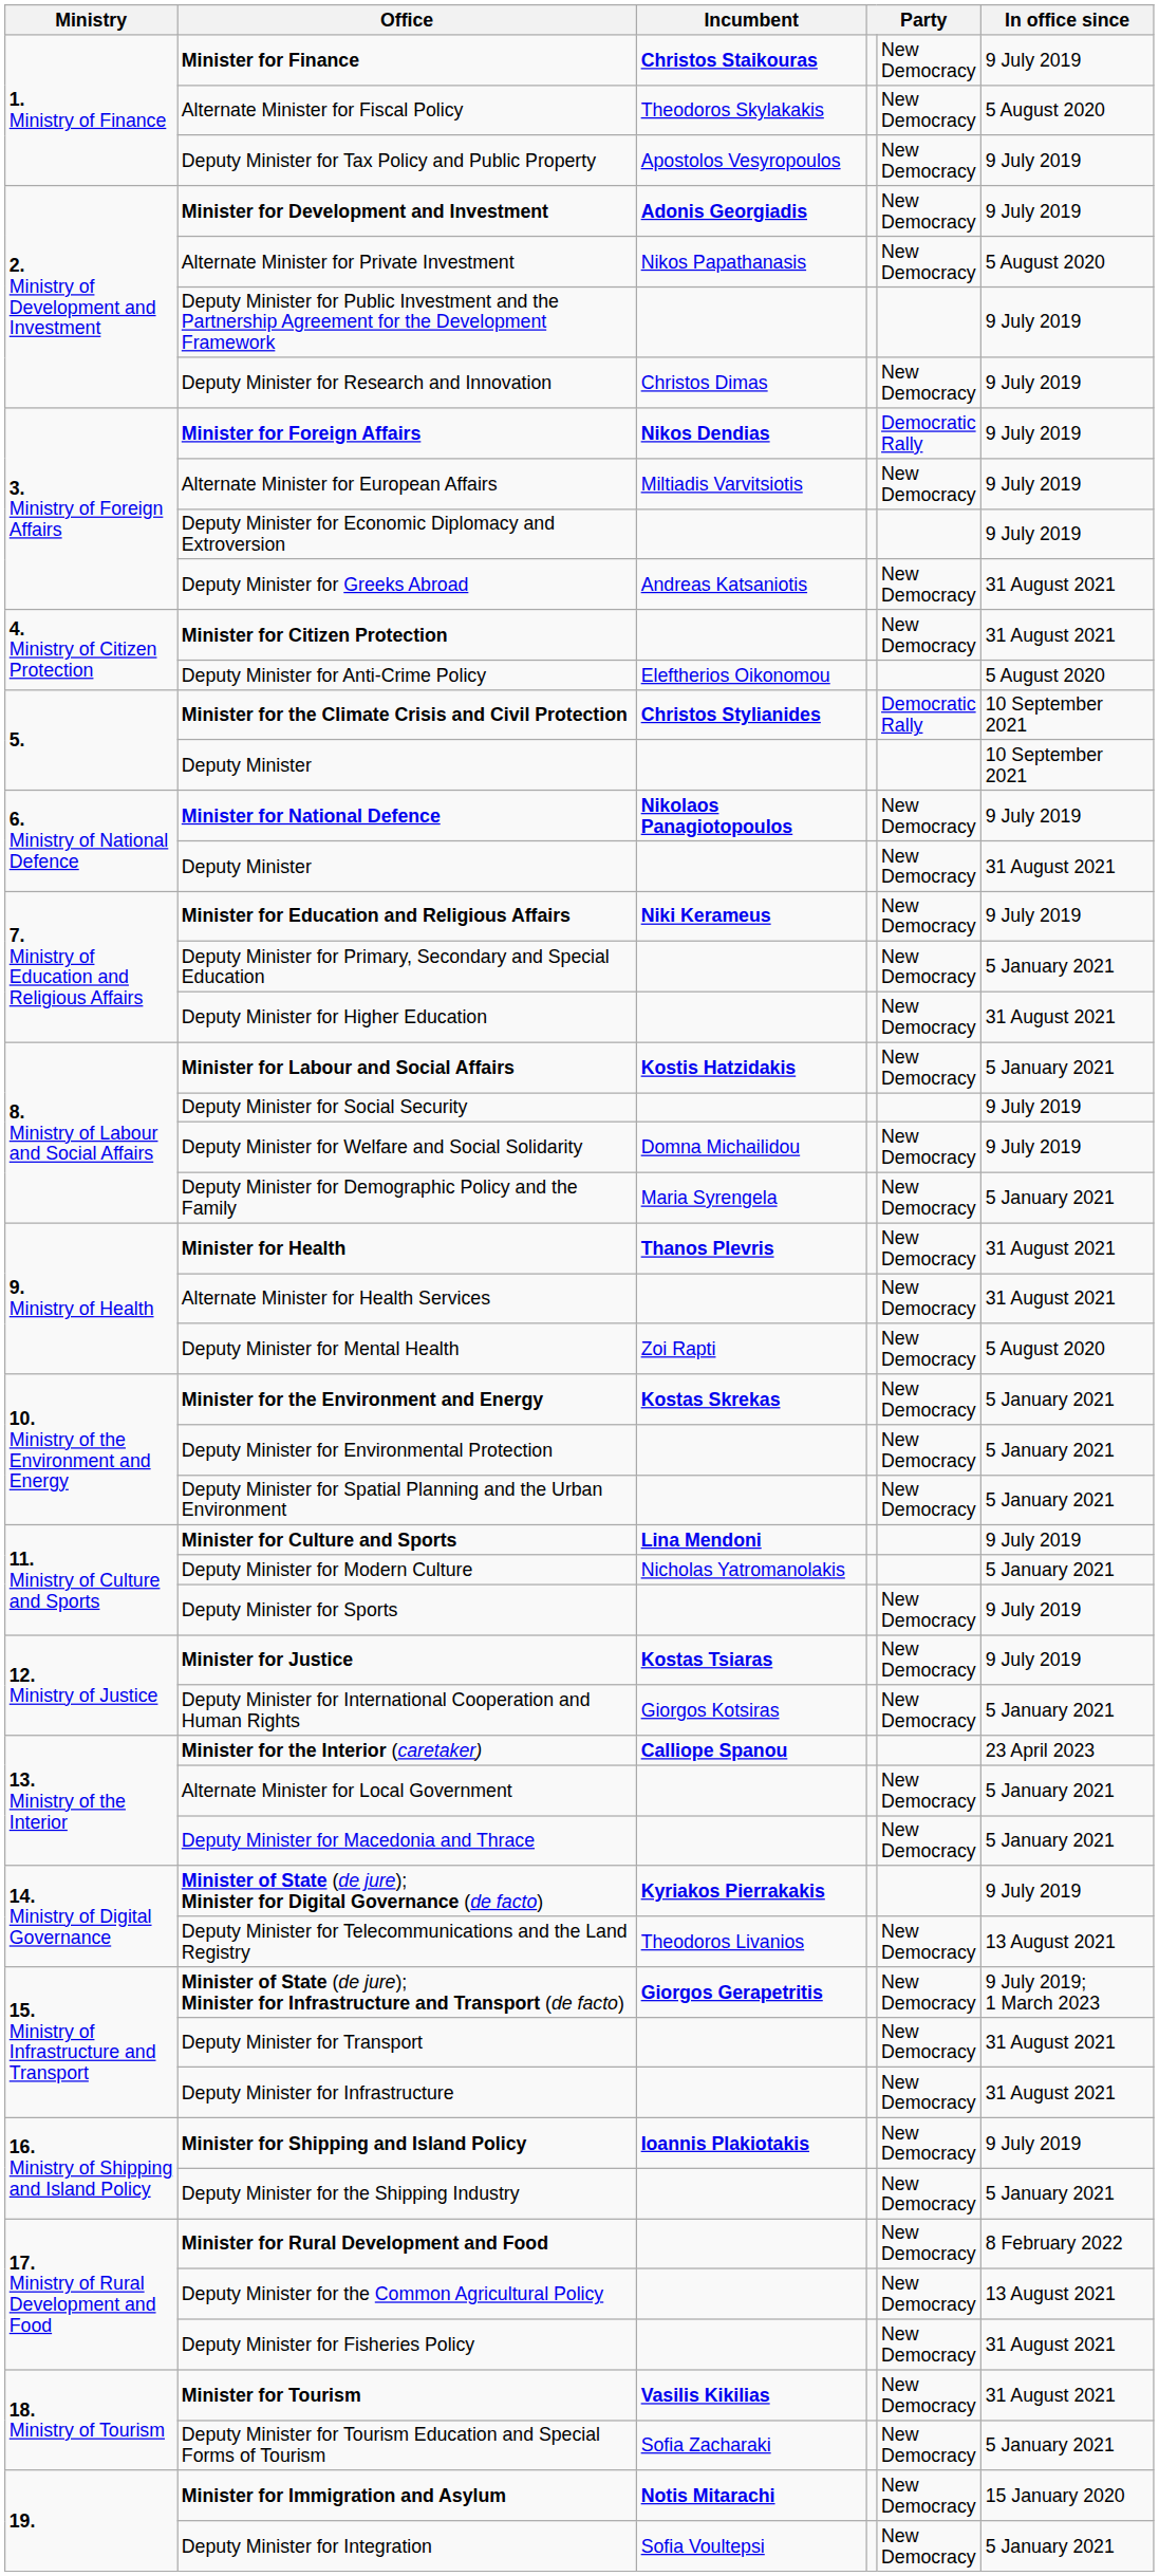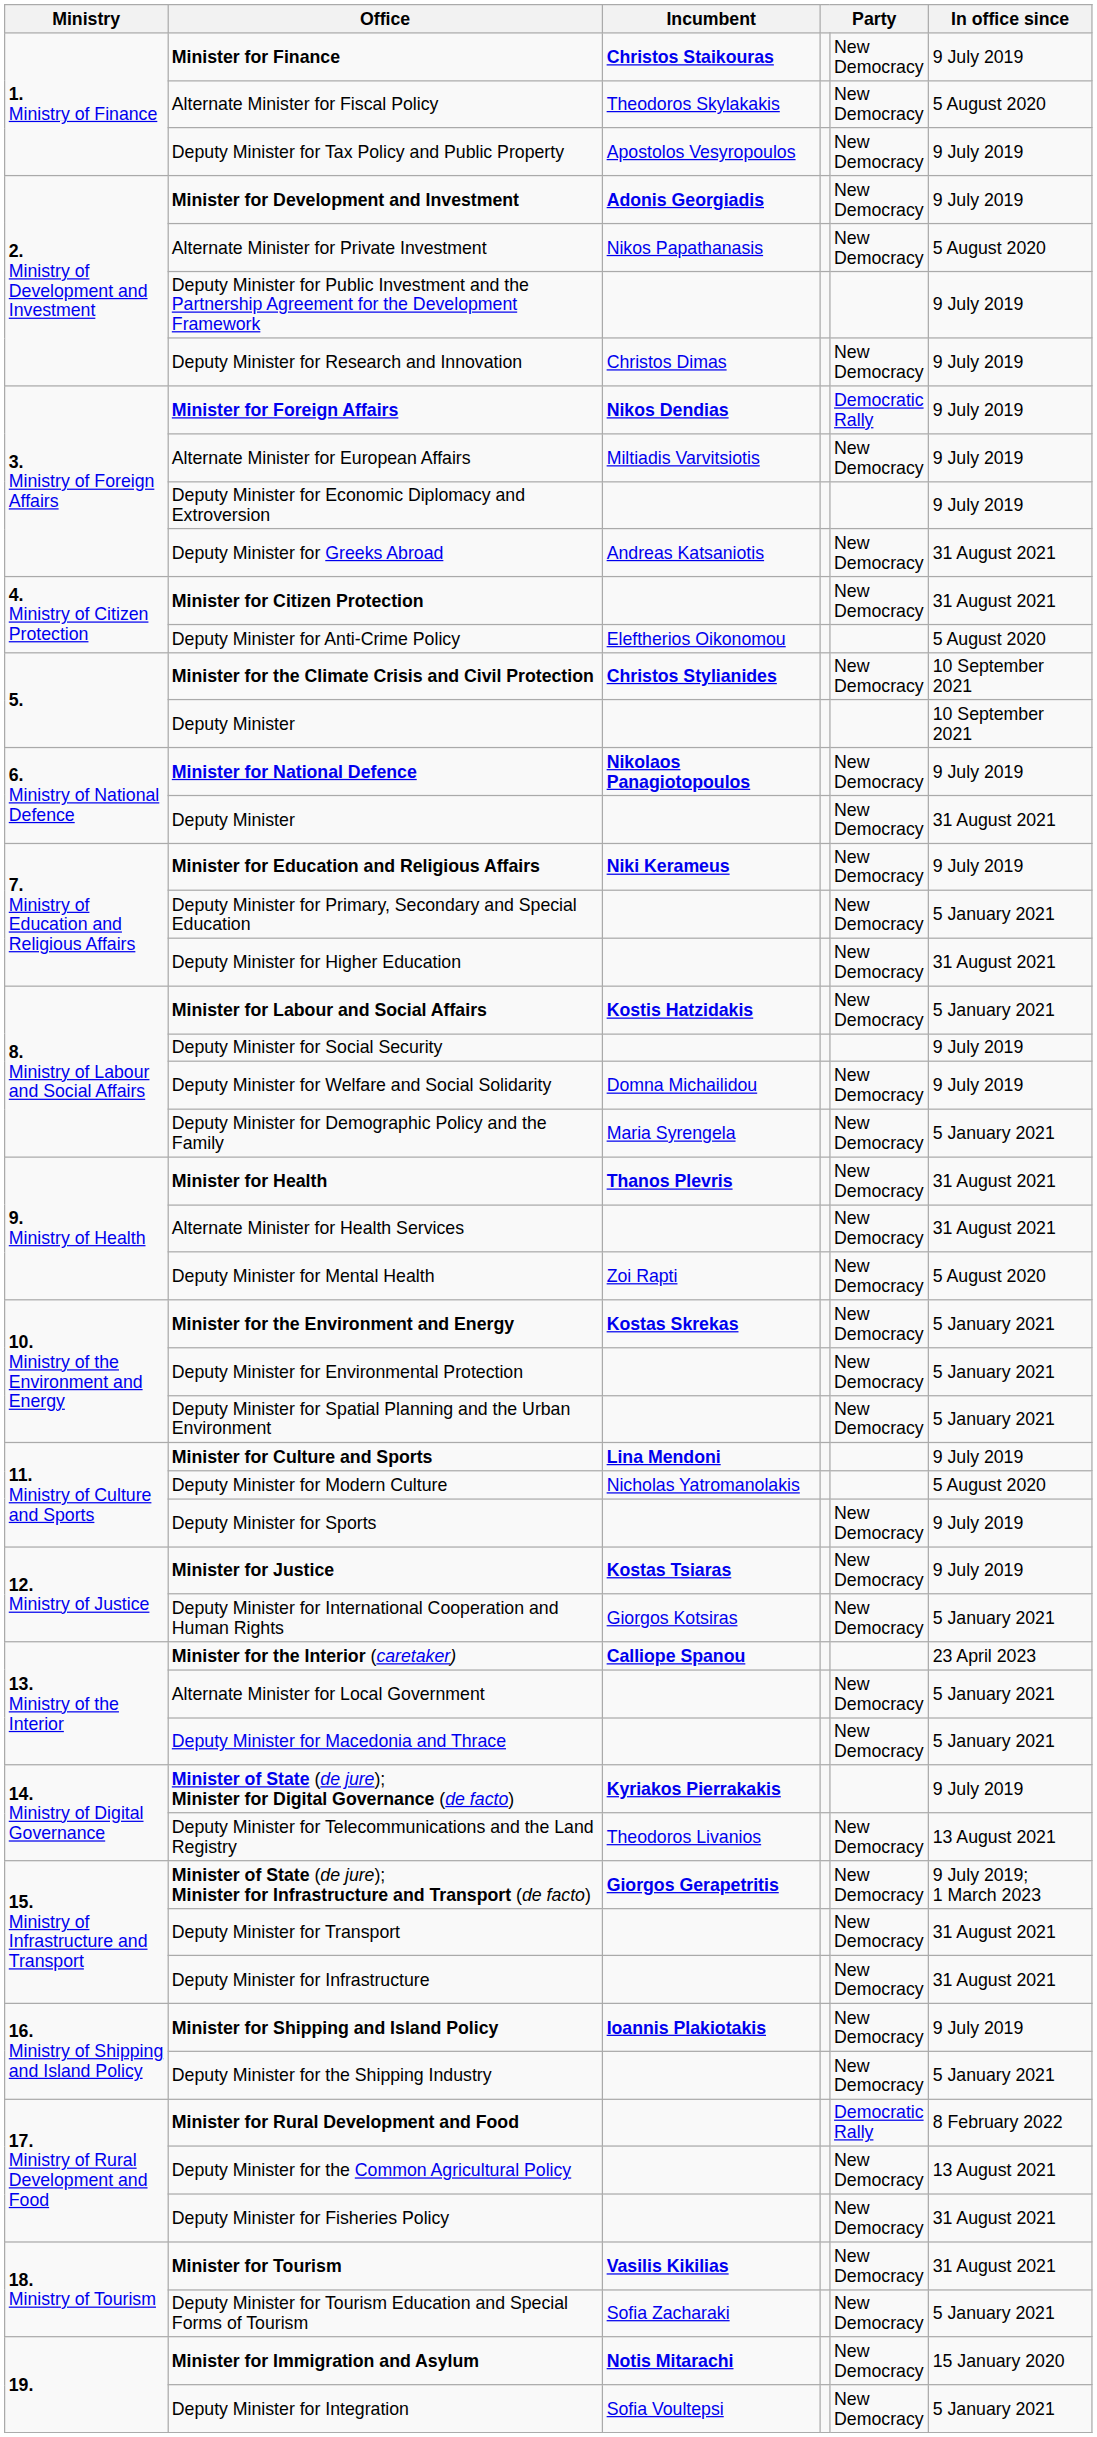Minister for the Climate Crisis and Civil Protection | column 5: Democratic Rally -> New Democracy
Deputy Minister for Modern Culture | In office since: 5 January 2021 -> 5 August 2020
Minister for Rural Development and Food | column 5: New Democracy -> Democratic Rally
